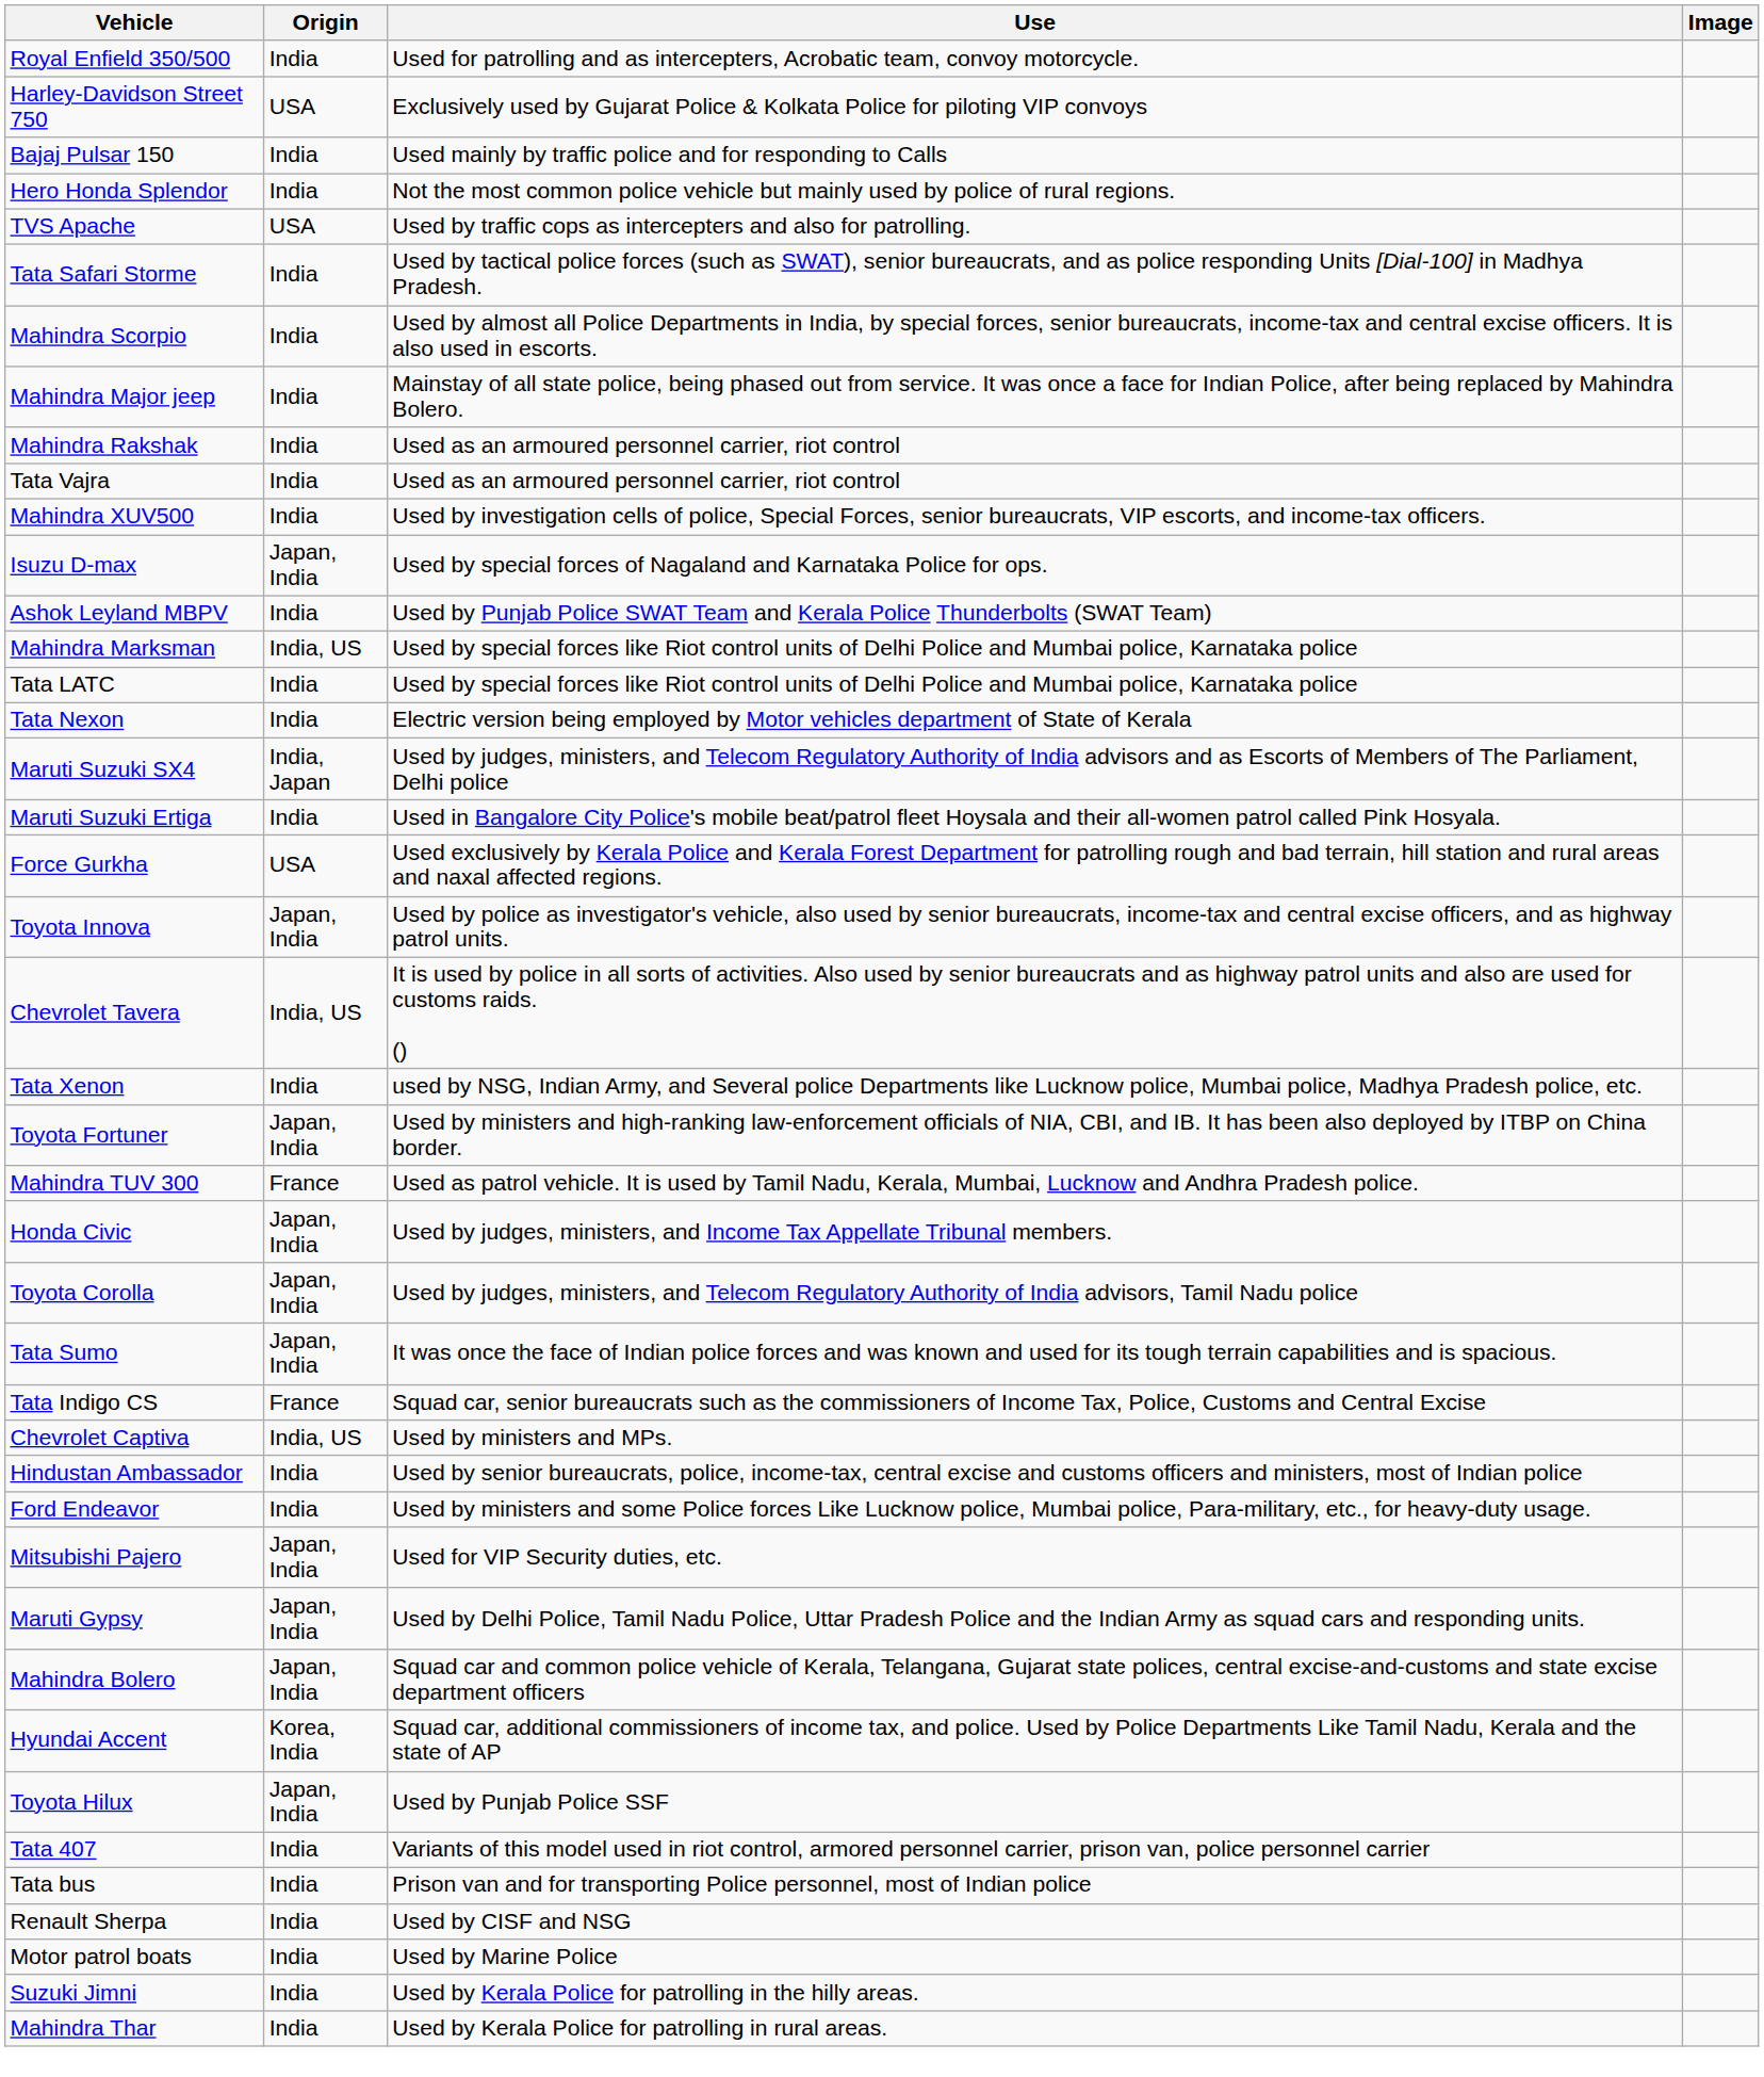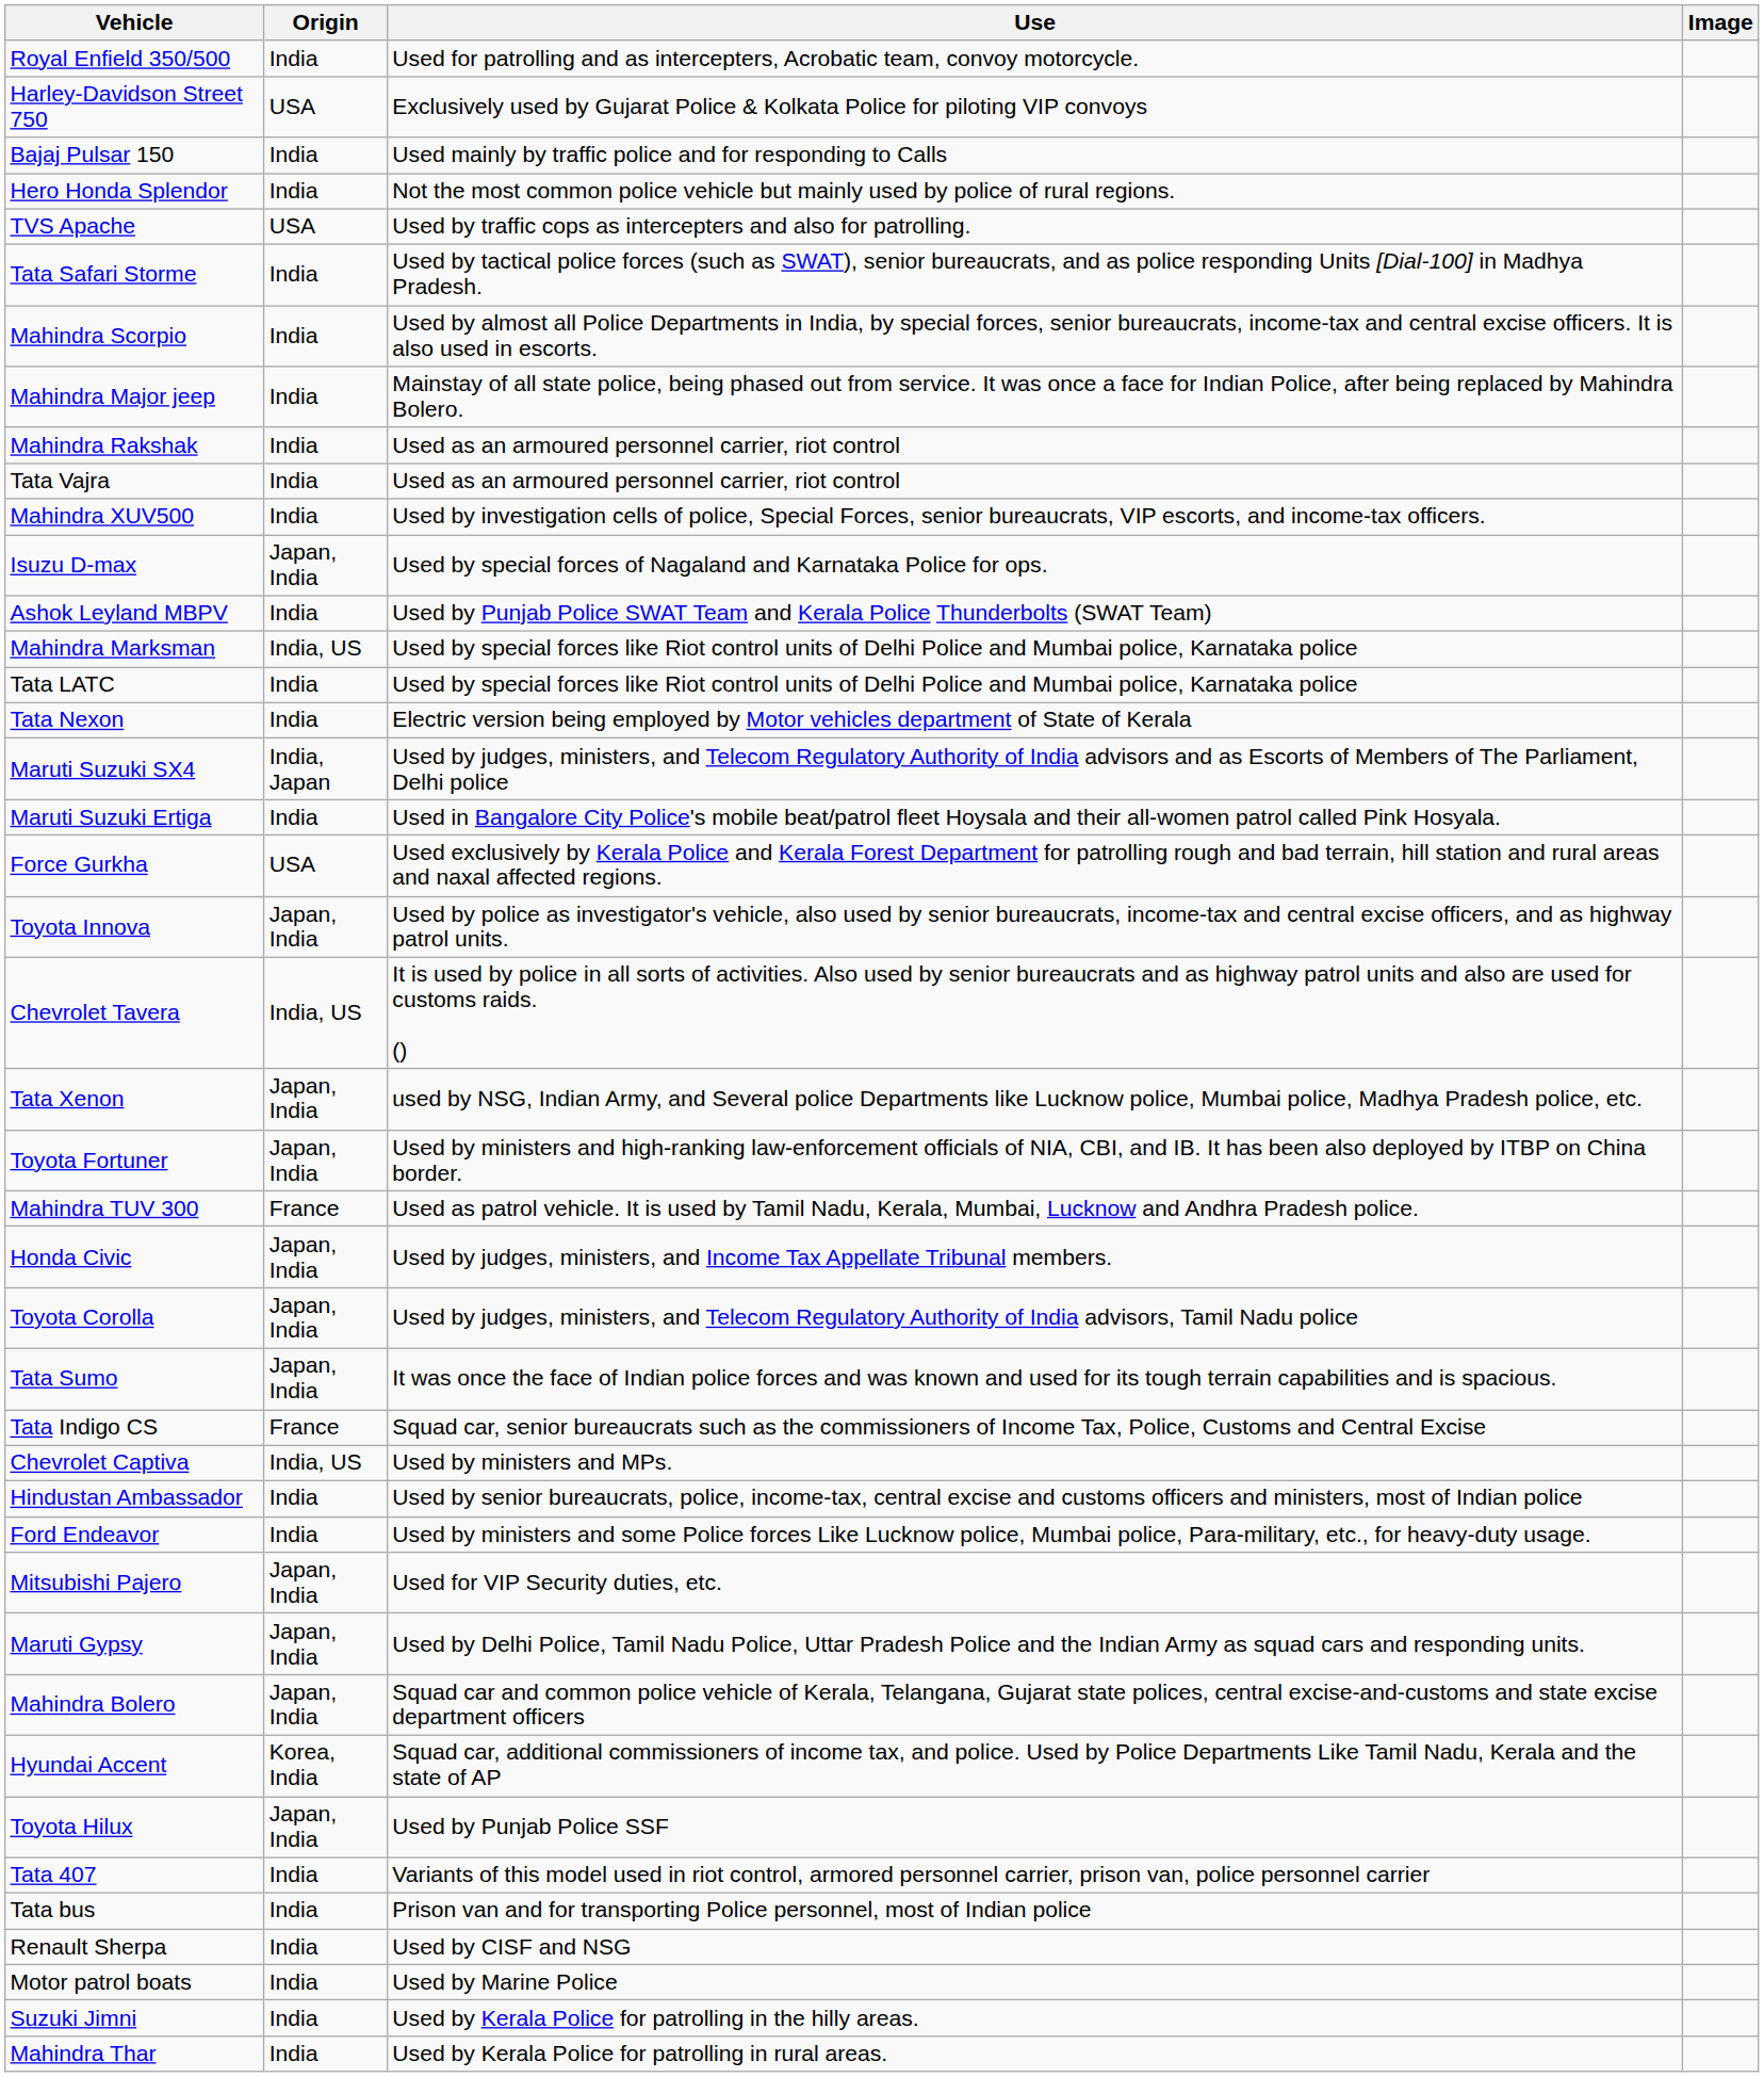Tata Xenon | Origin: India -> Japan, India
